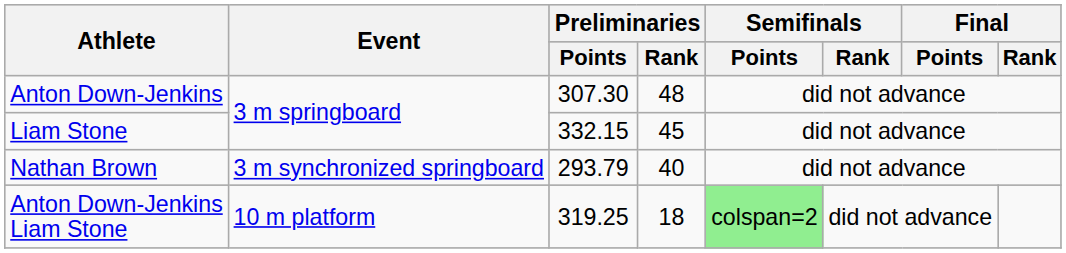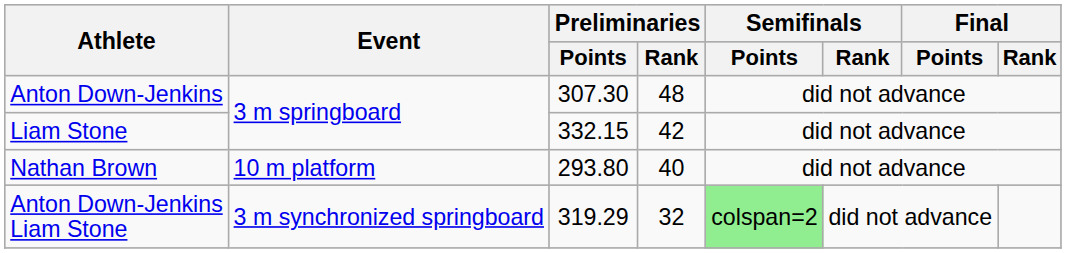Liam Stone | Preliminaries / Rank: 45 -> 42
Nathan Brown | Event: 3 m synchronized springboard -> 10 m platform
Nathan Brown | Preliminaries / Points: 293.79 -> 293.80
Anton Down-Jenkins Liam Stone | Event: 10 m platform -> 3 m synchronized springboard
Anton Down-Jenkins Liam Stone | Preliminaries / Points: 319.25 -> 319.29
Anton Down-Jenkins Liam Stone | Preliminaries / Rank: 18 -> 32
